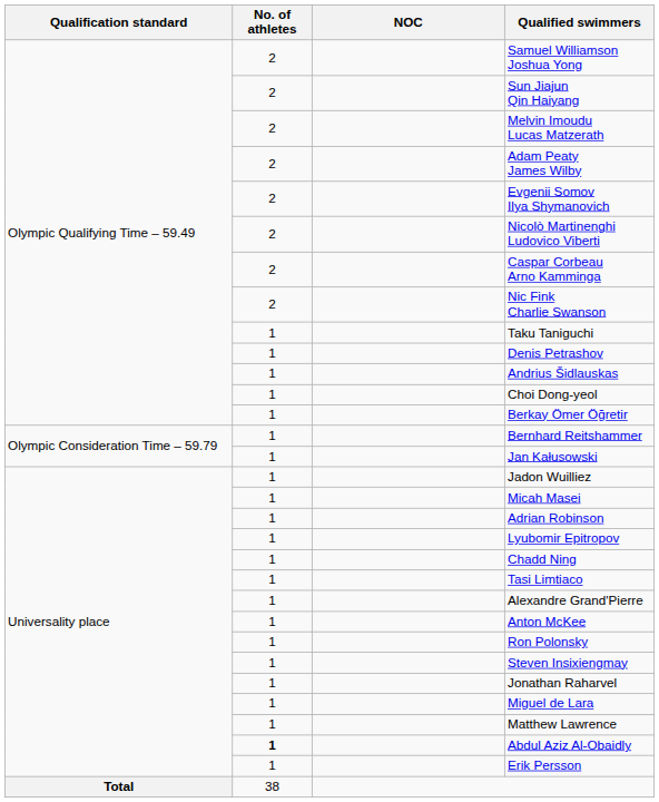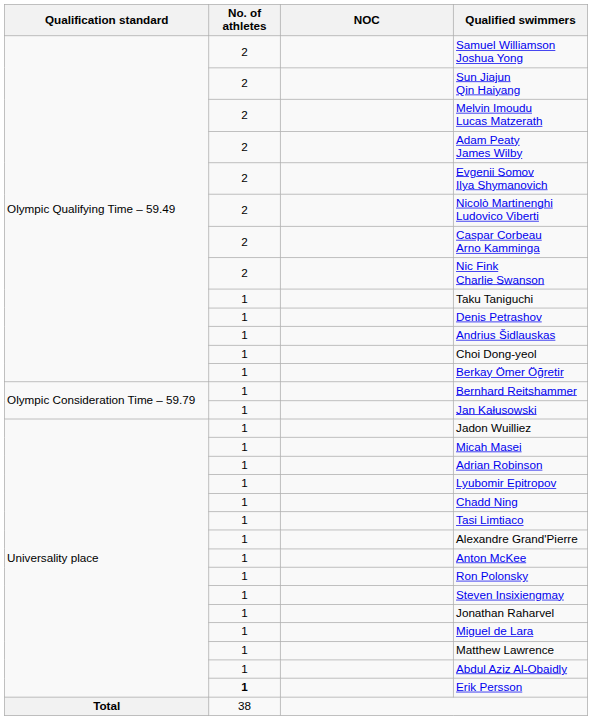Abdul Aziz Al-Obaidly | No. of athletes: bold -> normal
Erik Persson | No. of athletes: normal -> bold
